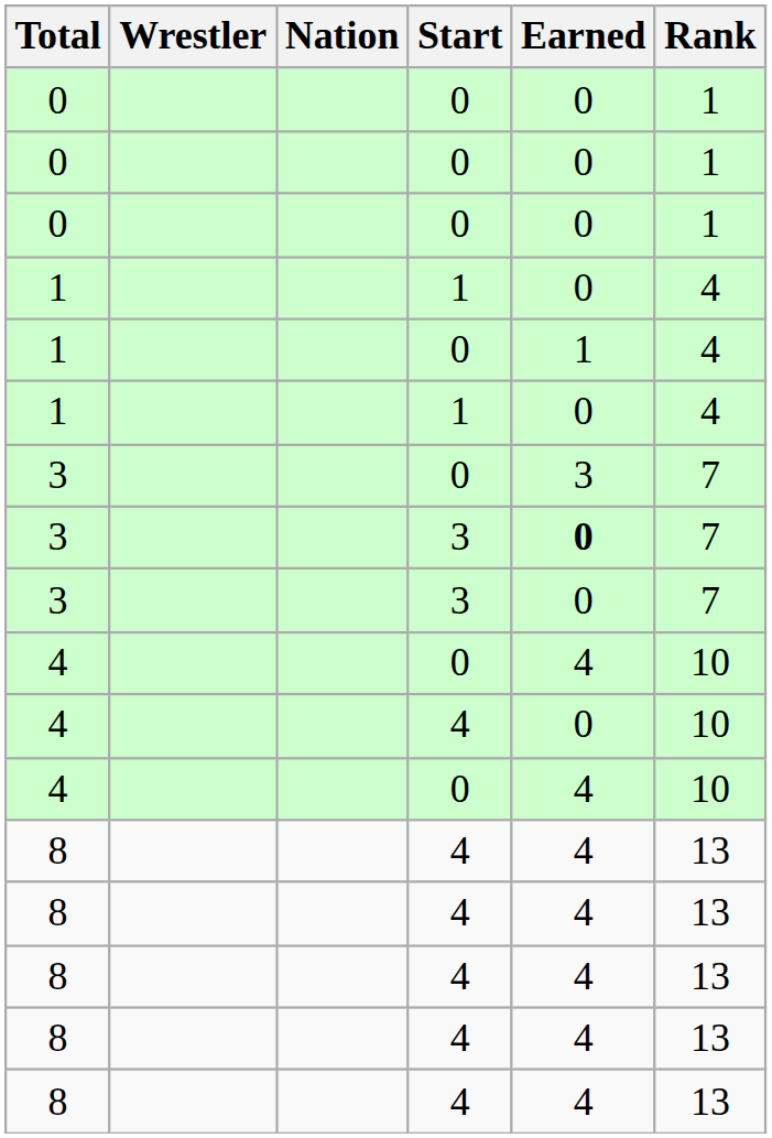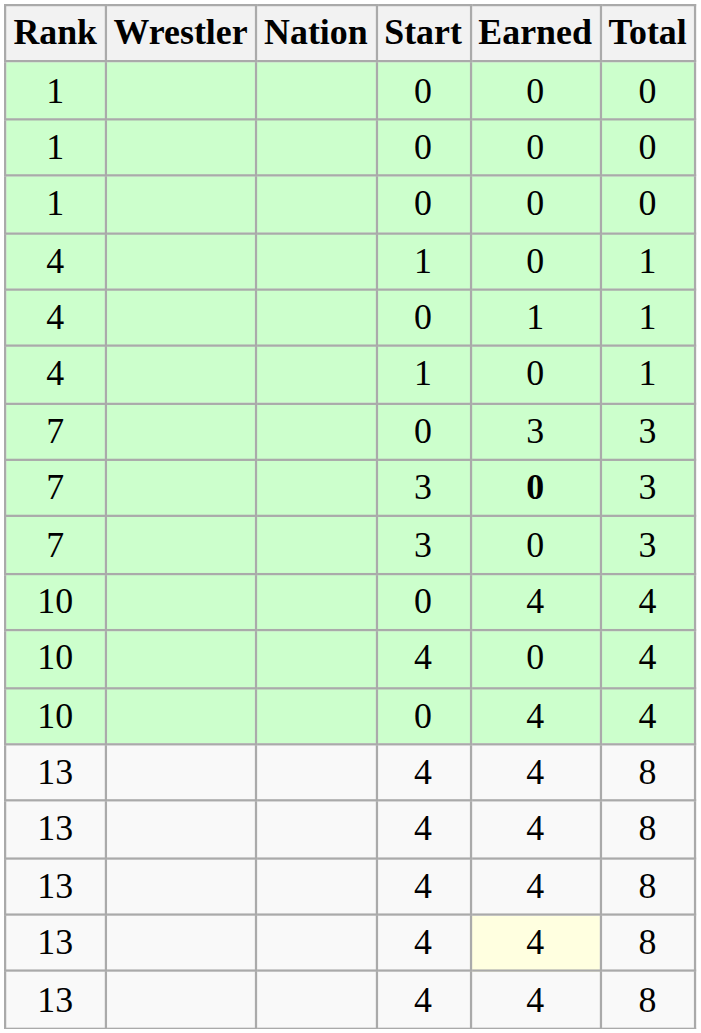columns swapped: Rank <-> Total
row 17 | Earned: no background -> lightyellow background
